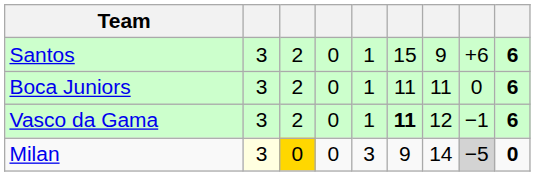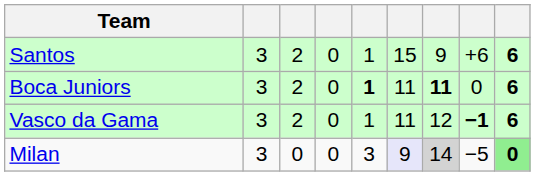Boca Juniors | column 5: normal -> bold
Boca Juniors | column 7: normal -> bold
Vasco da Gama | column 6: bold -> normal
Vasco da Gama | column 8: normal -> bold
Milan | column 2: lightyellow background -> no background
Milan | column 3: gold background -> no background
Milan | column 6: no background -> lavender background
Milan | column 7: no background -> lightgrey background
Milan | column 8: lightgrey background -> no background
Milan | column 9: no background -> lightgreen background
